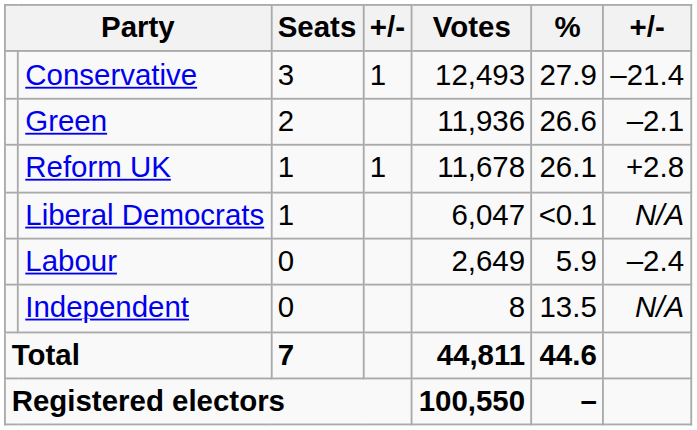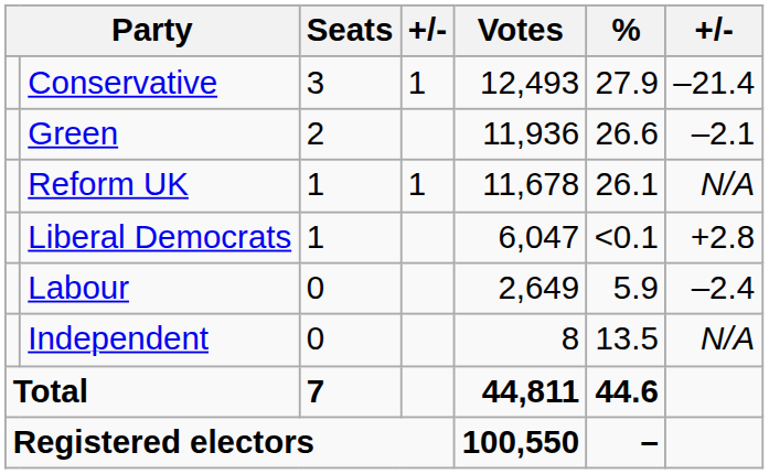Reform UK | column 7: +2.8 -> N/A
Liberal Democrats | column 7: N/A -> +2.8
